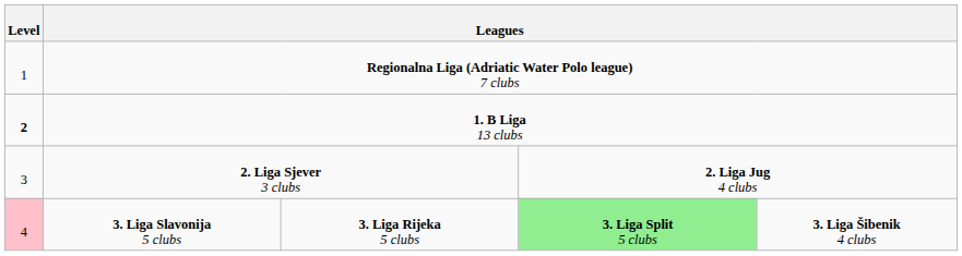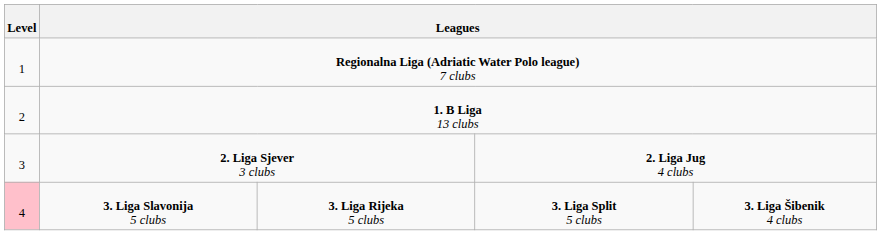1. B Liga 13 clubs | Level: bold -> normal
3. Liga Slavonija 5 clubs | column 4: lightgreen background -> no background
